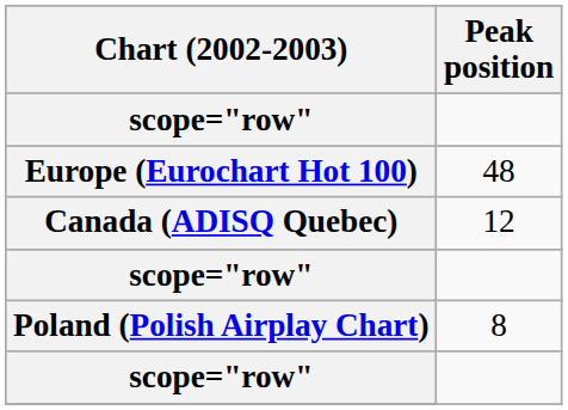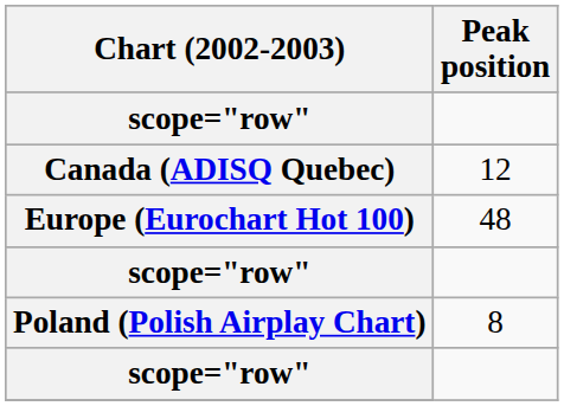rows swapped: Canada (ADISQ Quebec) <-> Europe (Eurochart Hot 100)
